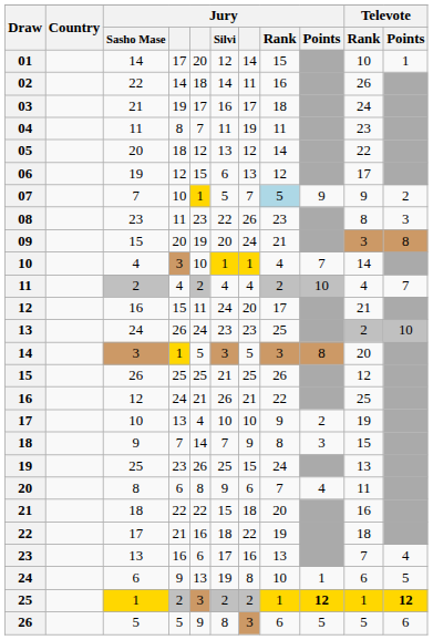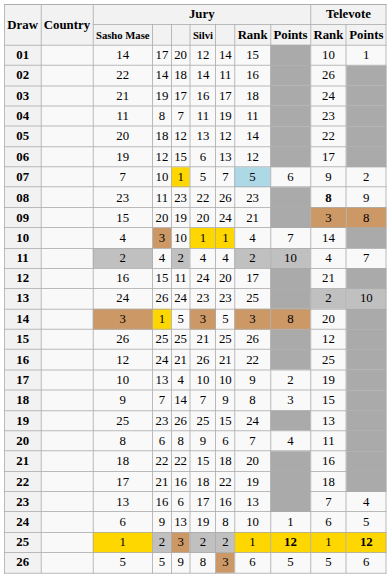07 | Jury / Points: 9 -> 6
08 | Televote / Rank: normal -> bold
08 | Televote / Points: 3 -> 9
